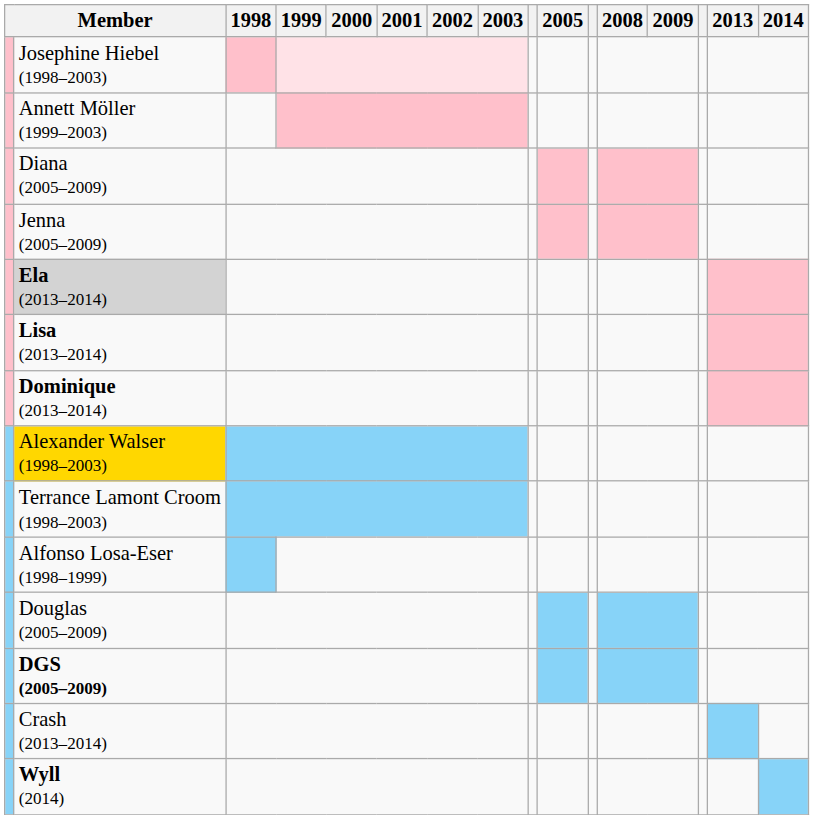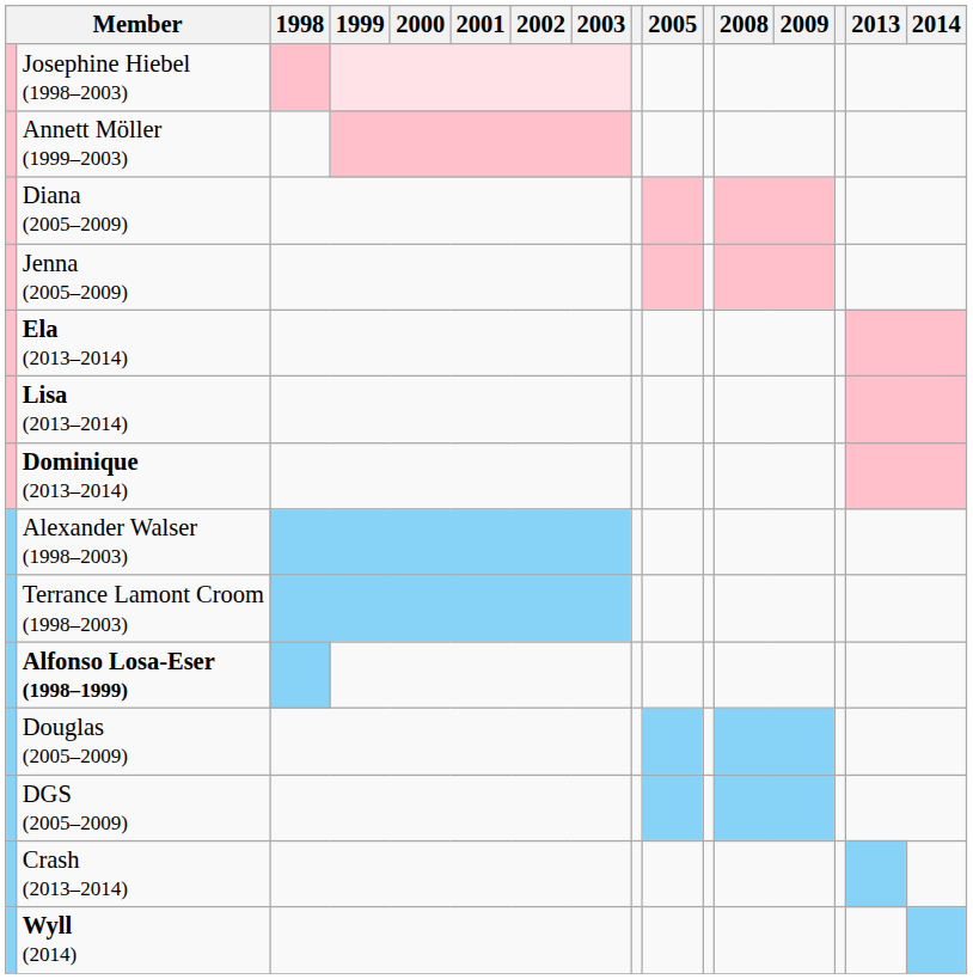Ela (2013–2014) | column 2: lightgrey background -> no background
Alexander Walser (1998–2003) | column 2: gold background -> no background
Alfonso Losa-Eser (1998–1999) | column 2: normal -> bold
DGS (2005–2009) | column 2: bold -> normal
